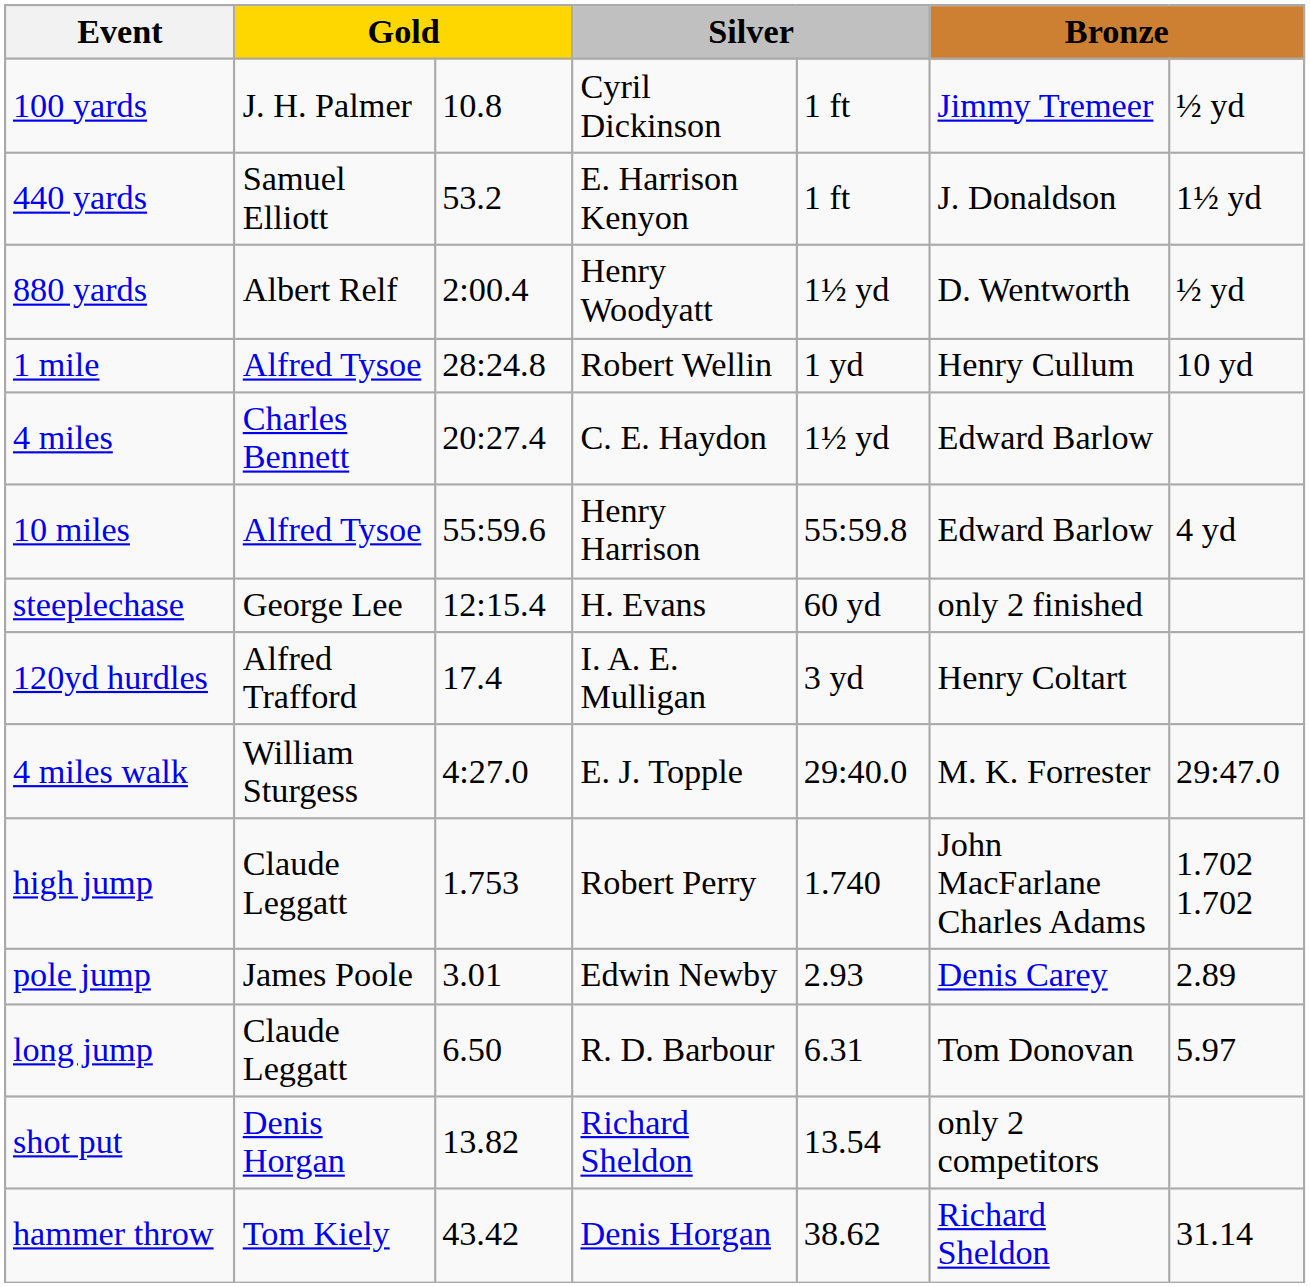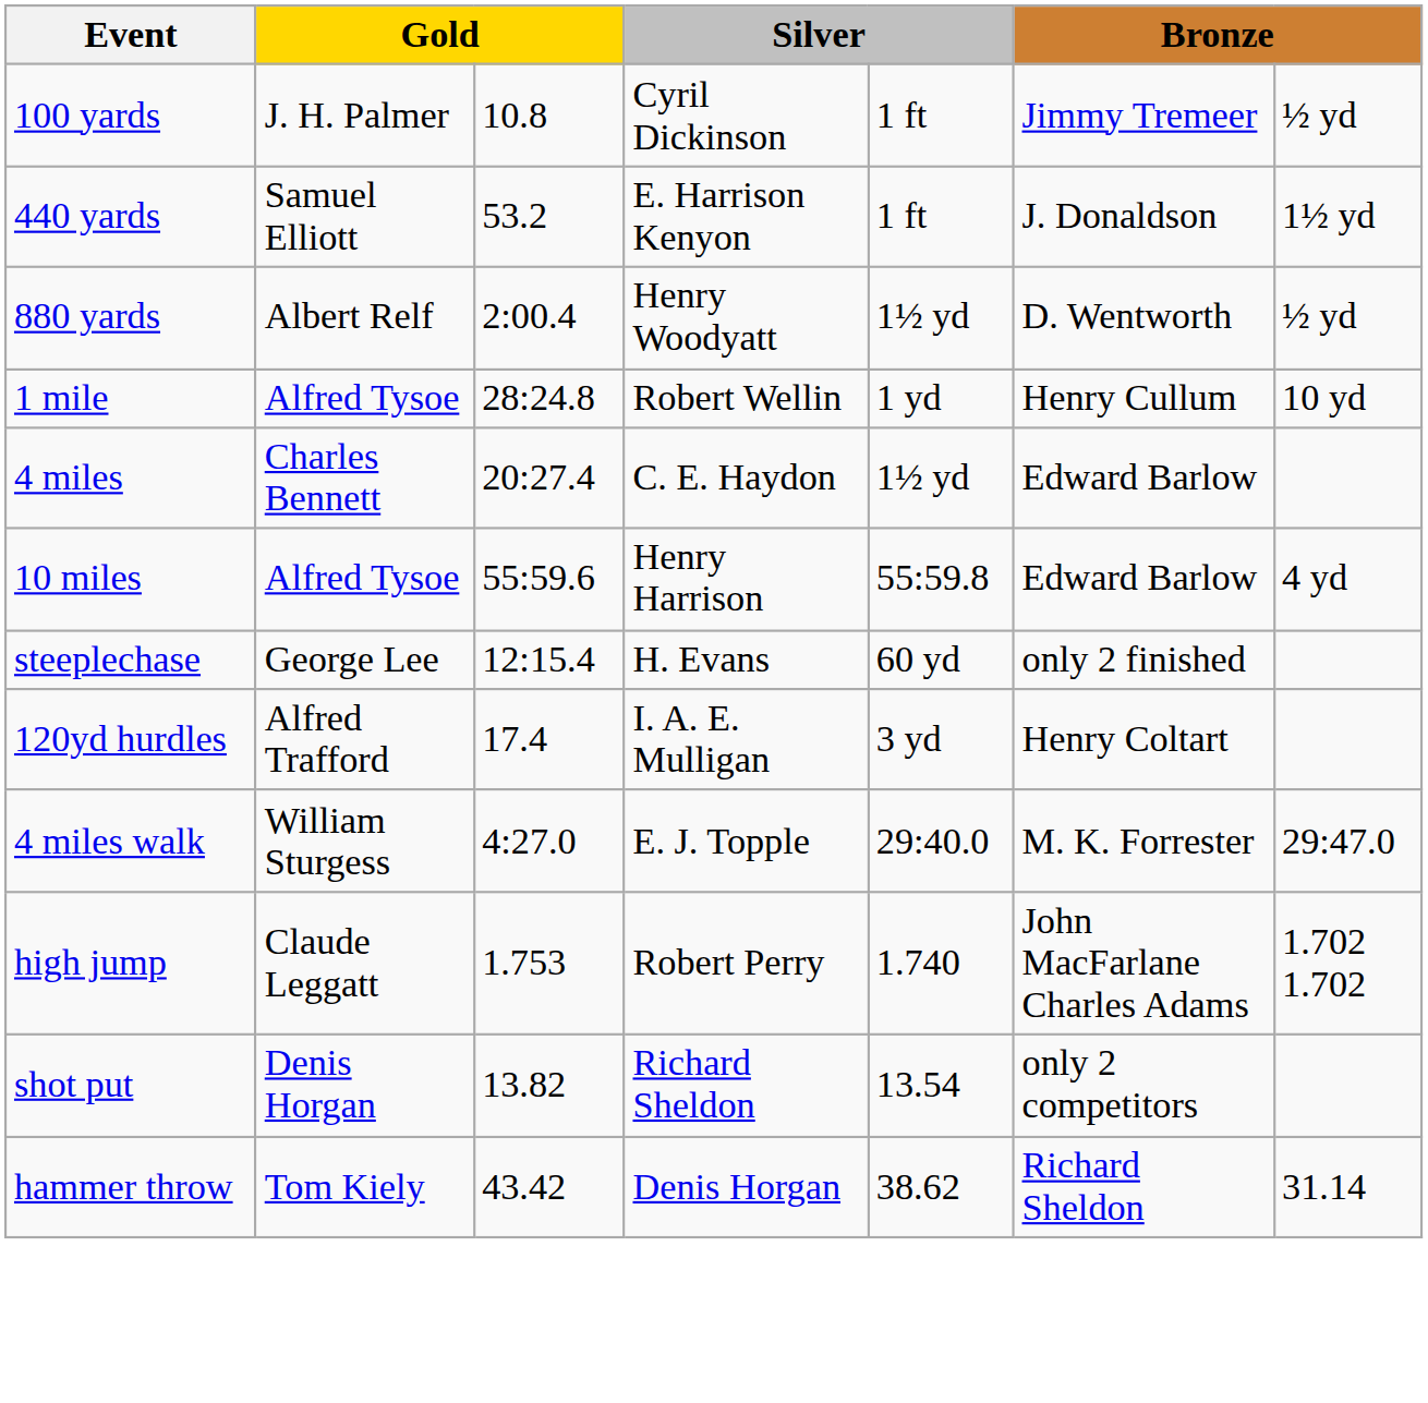- row: pole jump | James Poole | 3.01 | Edwin Newby | 2.93 | Denis Carey | 2.89
- row: long jump | Claude Leggatt | 6.50 | R. D. Barbour | 6.31 | Tom Donovan | 5.97
